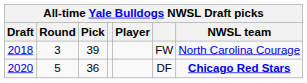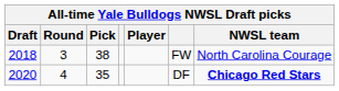2018 | Pick: 39 -> 38
2020 | Round: 5 -> 4
2020 | Pick: 36 -> 35
